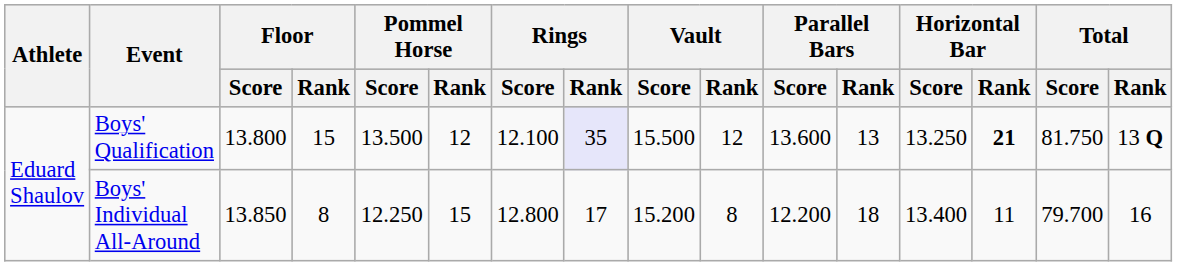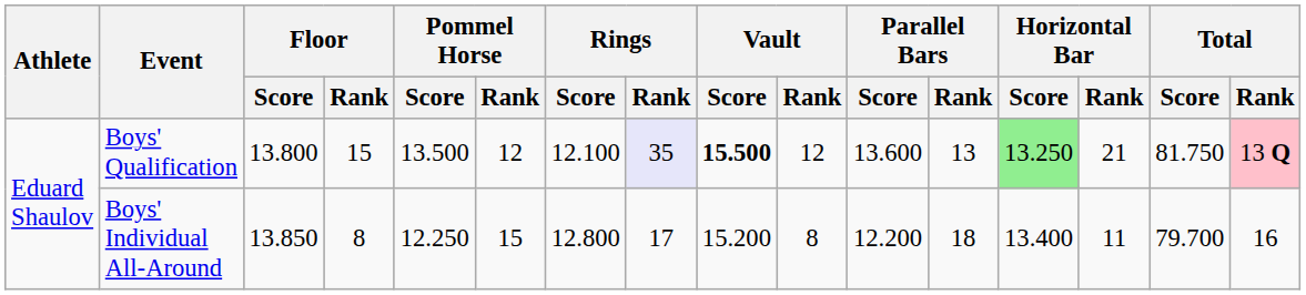Boys' Qualification | Vault / Score: normal -> bold
Boys' Qualification | Horizontal Bar / Score: no background -> lightgreen background
Boys' Qualification | Horizontal Bar / Rank: bold -> normal
Boys' Qualification | Total / Rank: no background -> pink background
